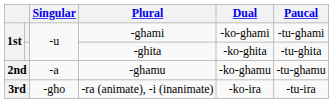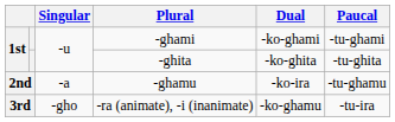-ghamu | Dual: -ko-ghamu -> -ko-ira
-ra (animate), -i (inanimate) | Dual: -ko-ira -> -ko-ghamu
